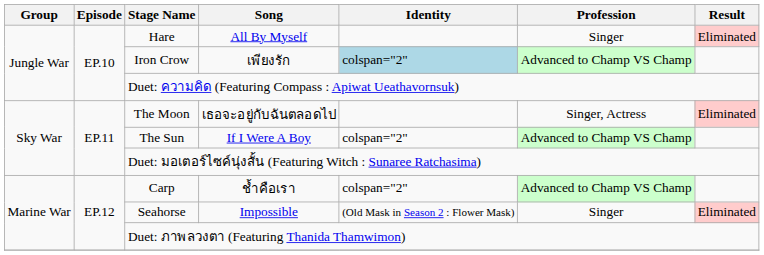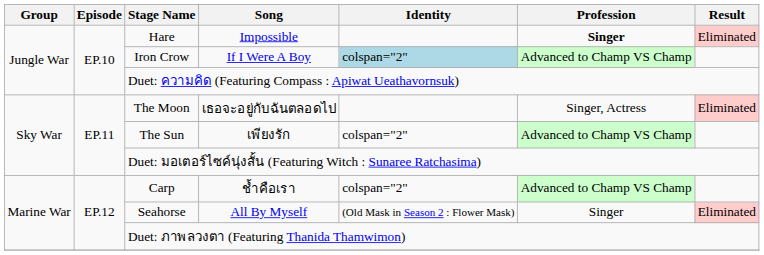Hare | Song: All By Myself -> Impossible
Hare | Profession: normal -> bold
Iron Crow | Song: เพียงรัก -> If I Were A Boy
The Sun | Song: If I Were A Boy -> เพียงรัก
Seahorse | Song: Impossible -> All By Myself
